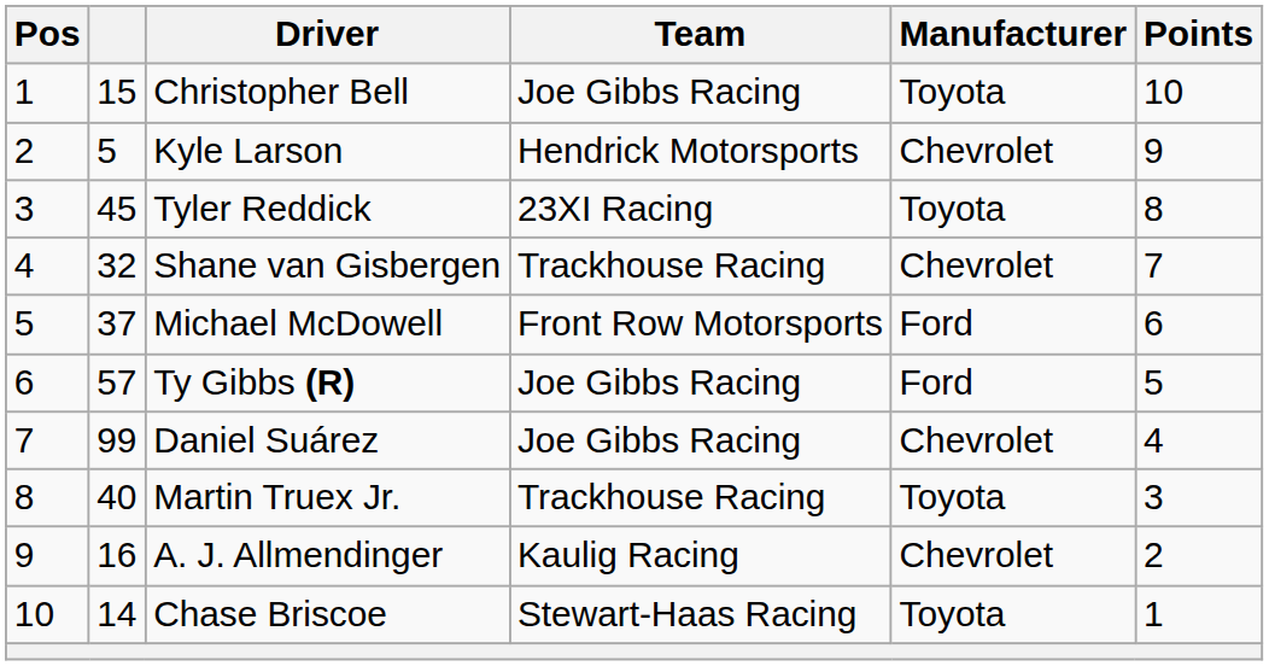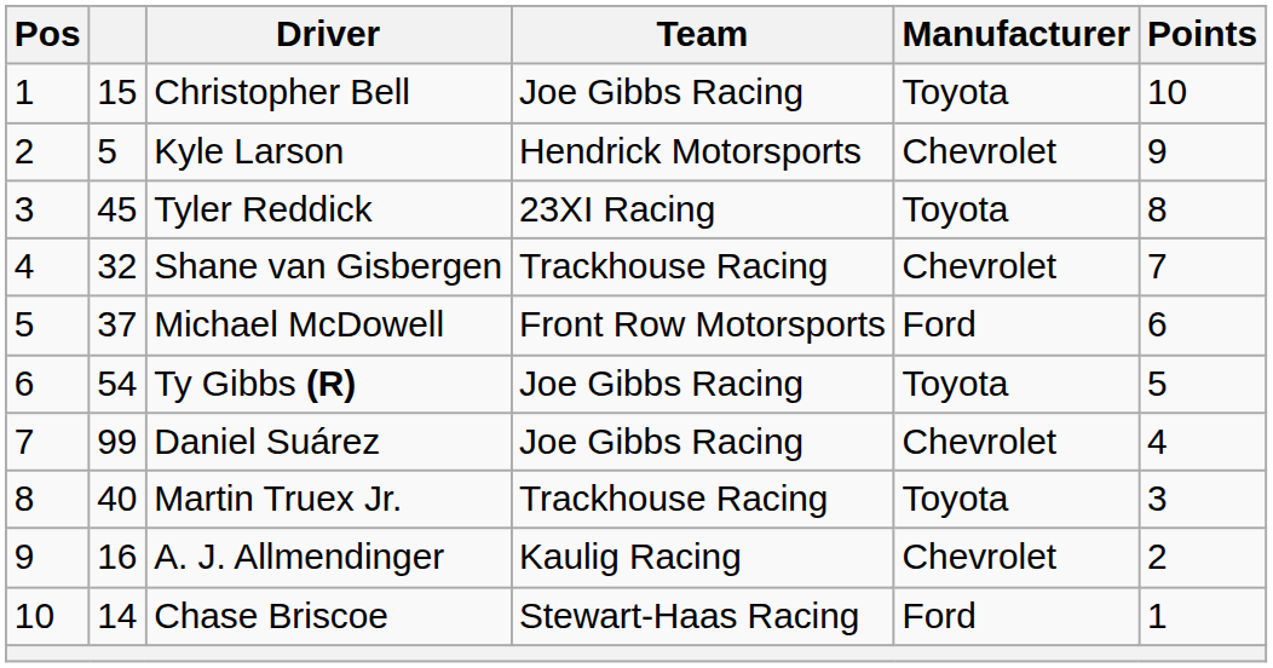Ty Gibbs (R) | column 2: 57 -> 54
Ty Gibbs (R) | Manufacturer: Ford -> Toyota
Chase Briscoe | Manufacturer: Toyota -> Ford
